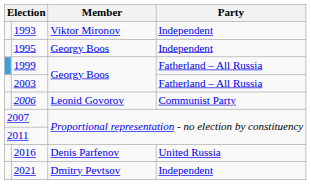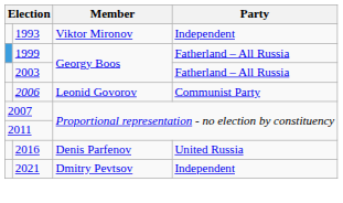- row: 1995 | Georgy Boos | Independent
